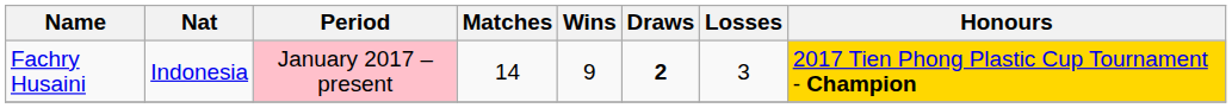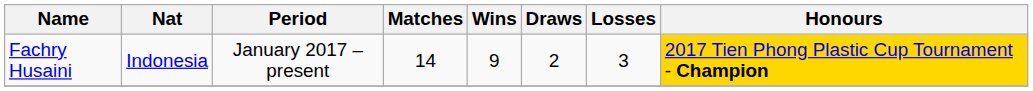Fachry Husaini | Period: pink background -> no background
Fachry Husaini | Draws: bold -> normal
